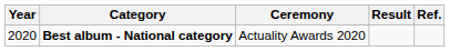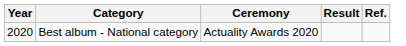Best album - National category | Category: bold -> normal
